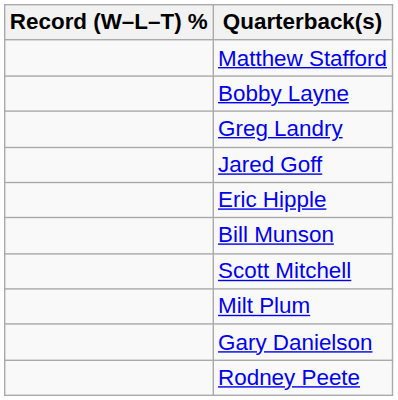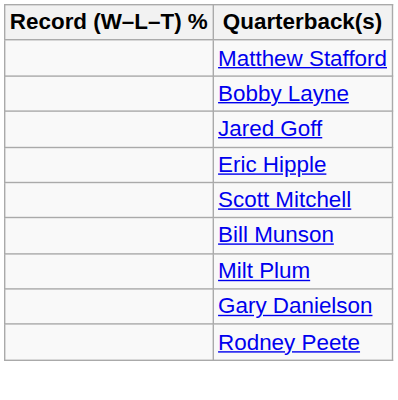- row: Greg Landry
rows swapped: Scott Mitchell <-> Bill Munson
